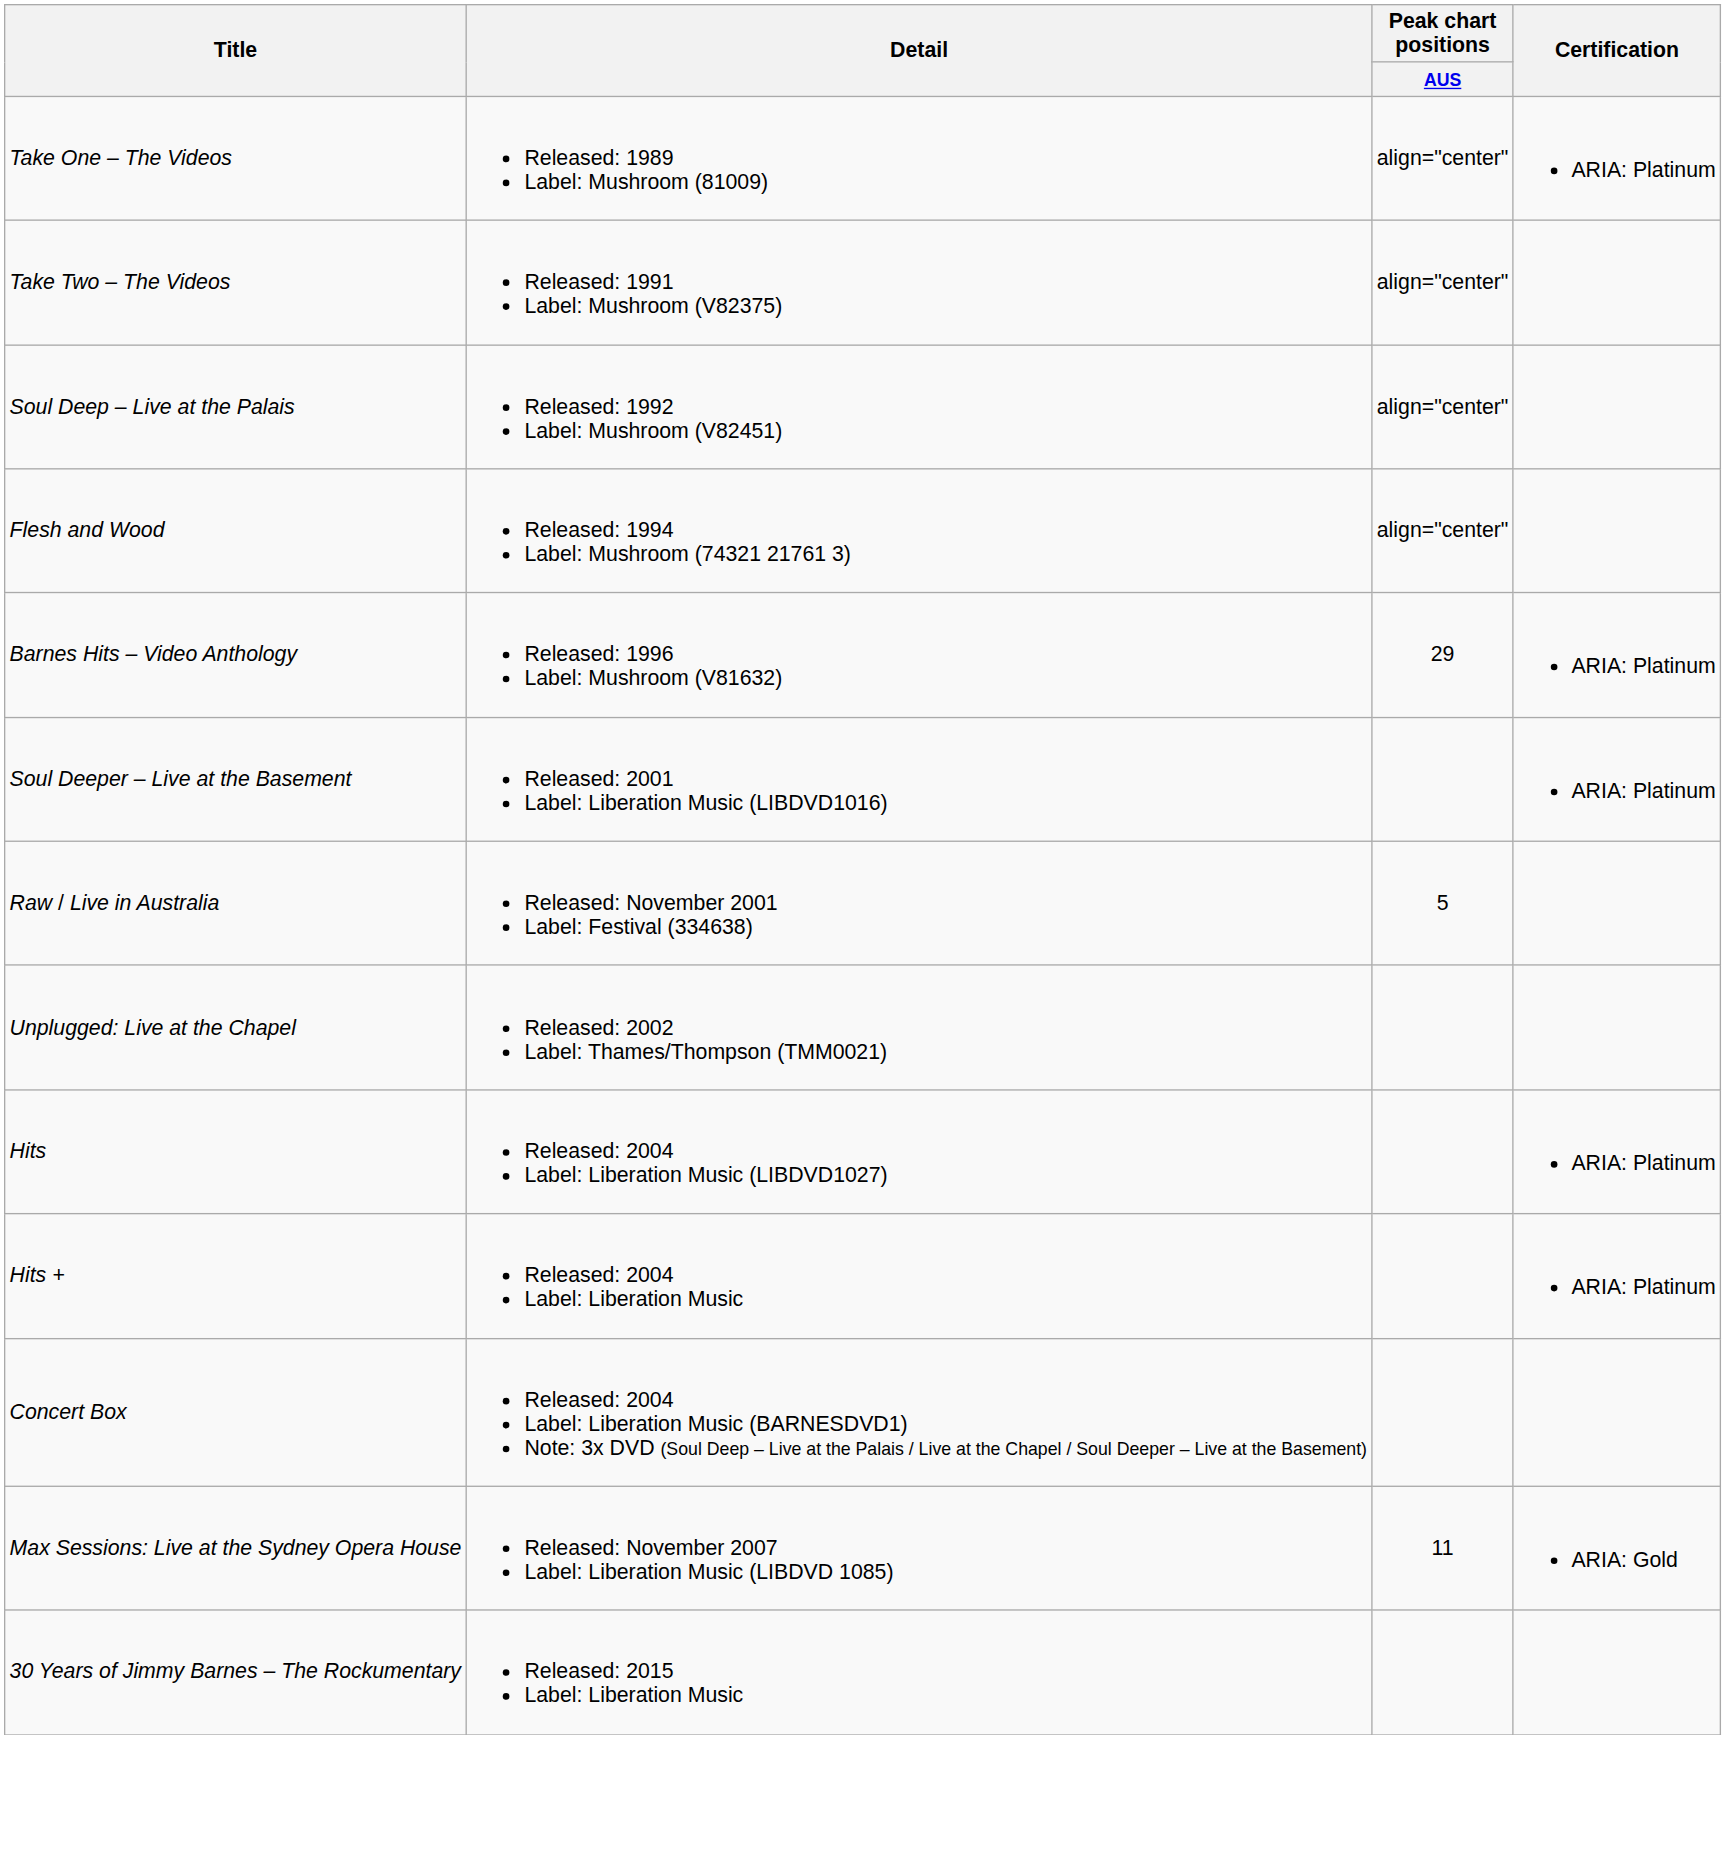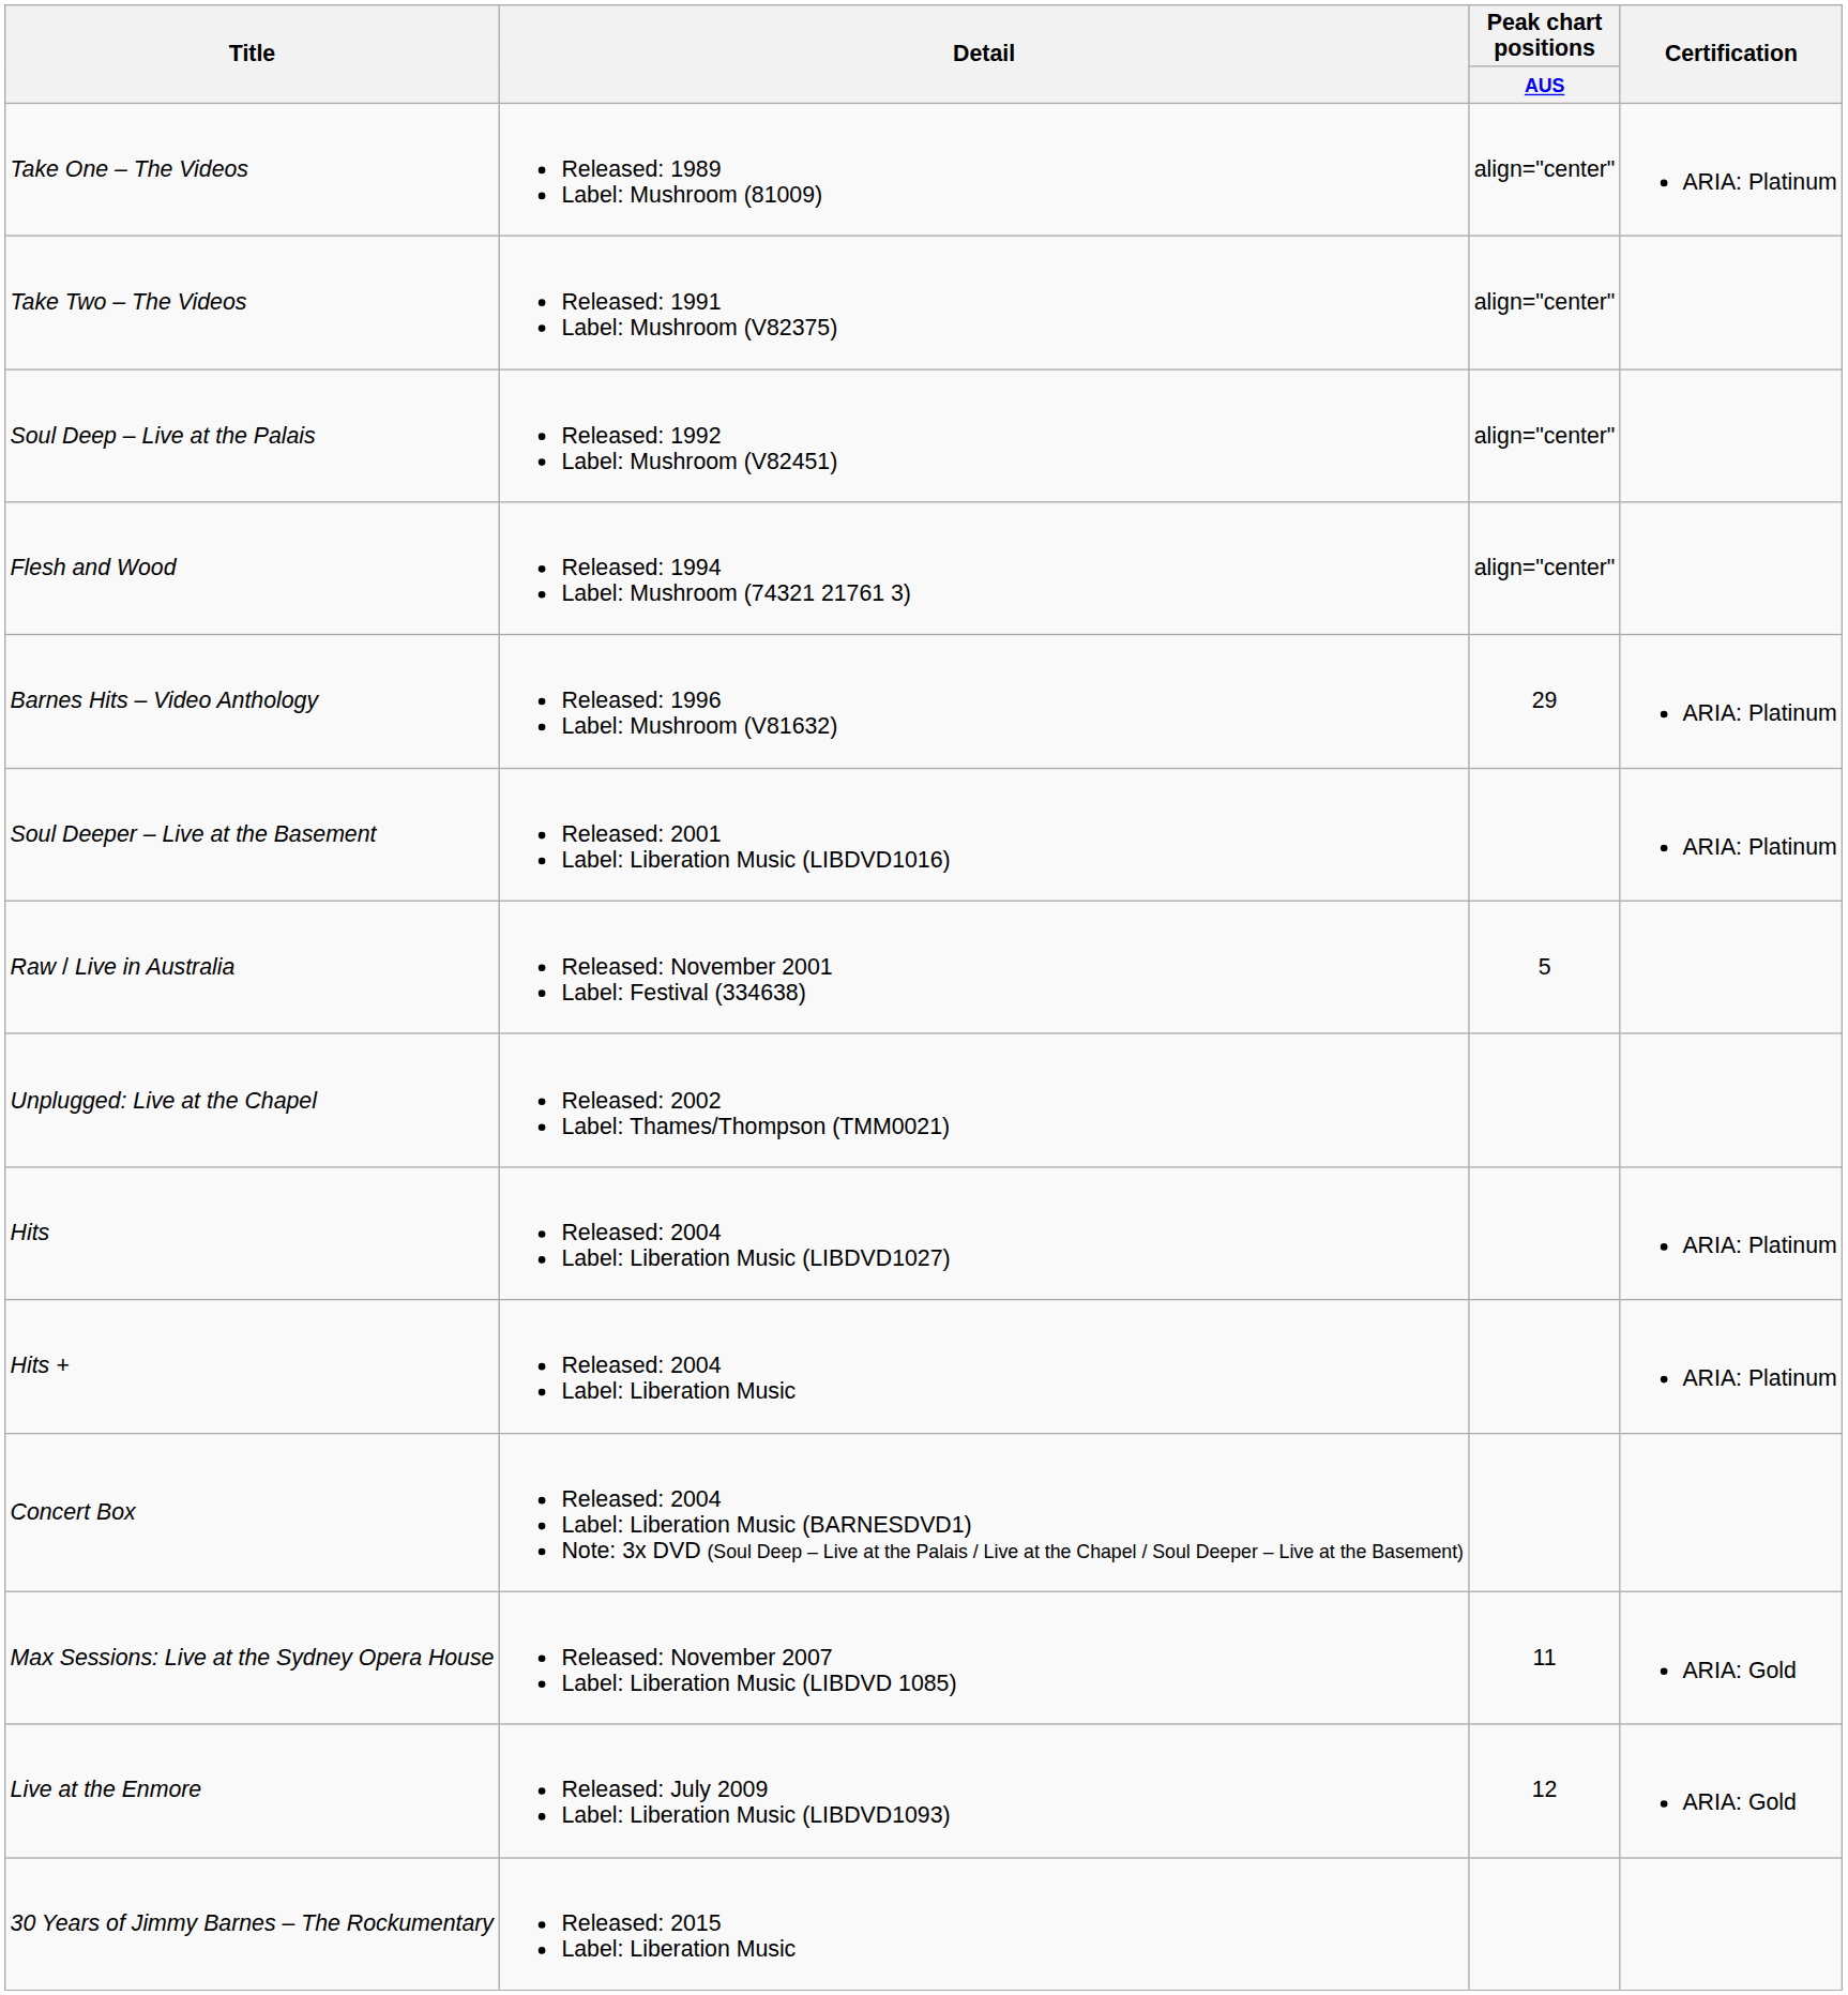+ row: Live at the Enmore | Released: July 2009 Label: Liberation Music (LIBDVD1093) | 12 | ARIA: Gold
